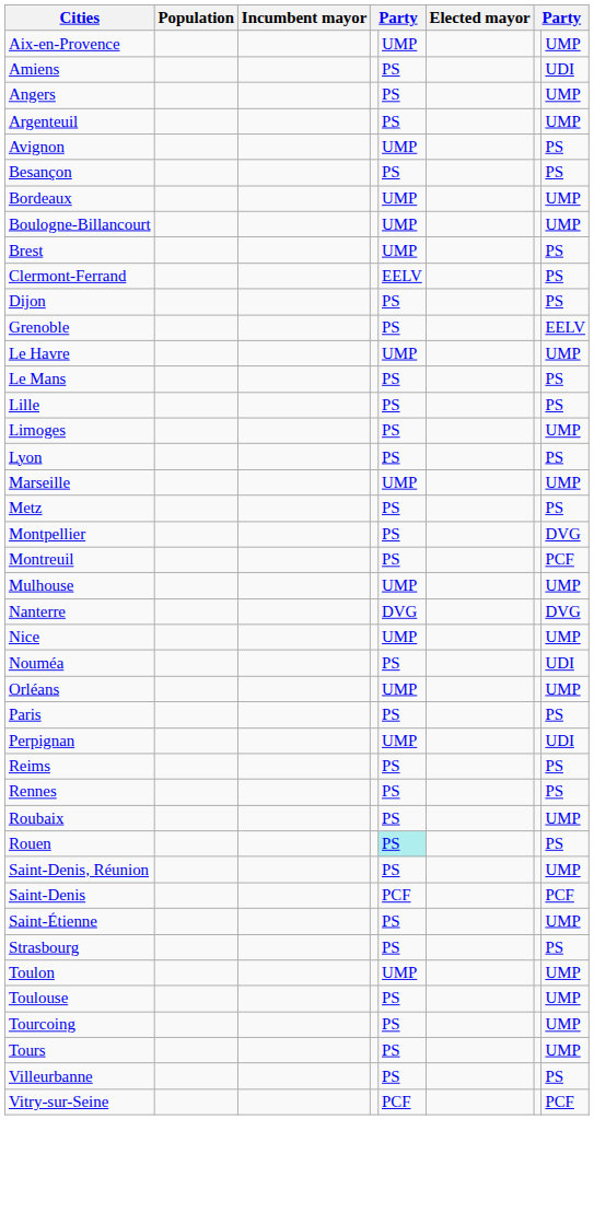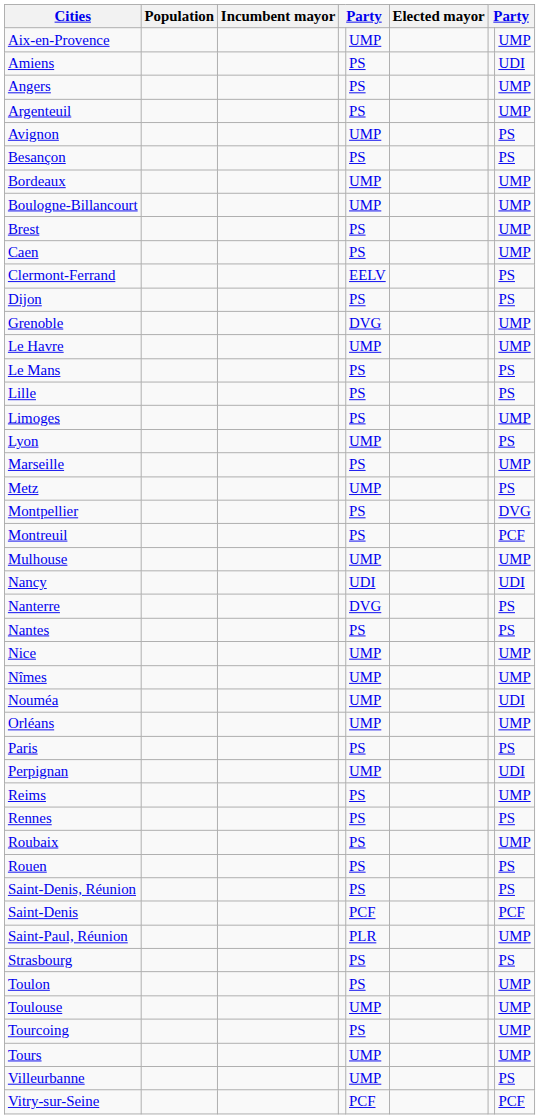Brest | column 5: UMP -> PS
Brest | column 8: PS -> UMP
+ row: Caen | PS | UMP
Grenoble | column 5: PS -> DVG
Grenoble | column 8: EELV -> UMP
Lyon | column 5: PS -> UMP
Marseille | column 5: UMP -> PS
Metz | column 5: PS -> UMP
+ row: Nancy | UDI | UDI
Nanterre | column 8: DVG -> PS
+ row: Nantes | PS | PS
+ row: Nîmes | UMP | UMP
Nouméa | column 5: PS -> UMP
Reims | column 8: PS -> UMP
Rouen | column 5: paleturquoise background -> no background
Saint-Denis, Réunion | column 8: UMP -> PS
- row: Saint-Étienne | PS | UMP
+ row: Saint-Paul, Réunion | PLR | UMP
Toulon | column 5: UMP -> PS
Toulouse | column 5: PS -> UMP
Tours | column 5: PS -> UMP
Villeurbanne | column 5: PS -> UMP
